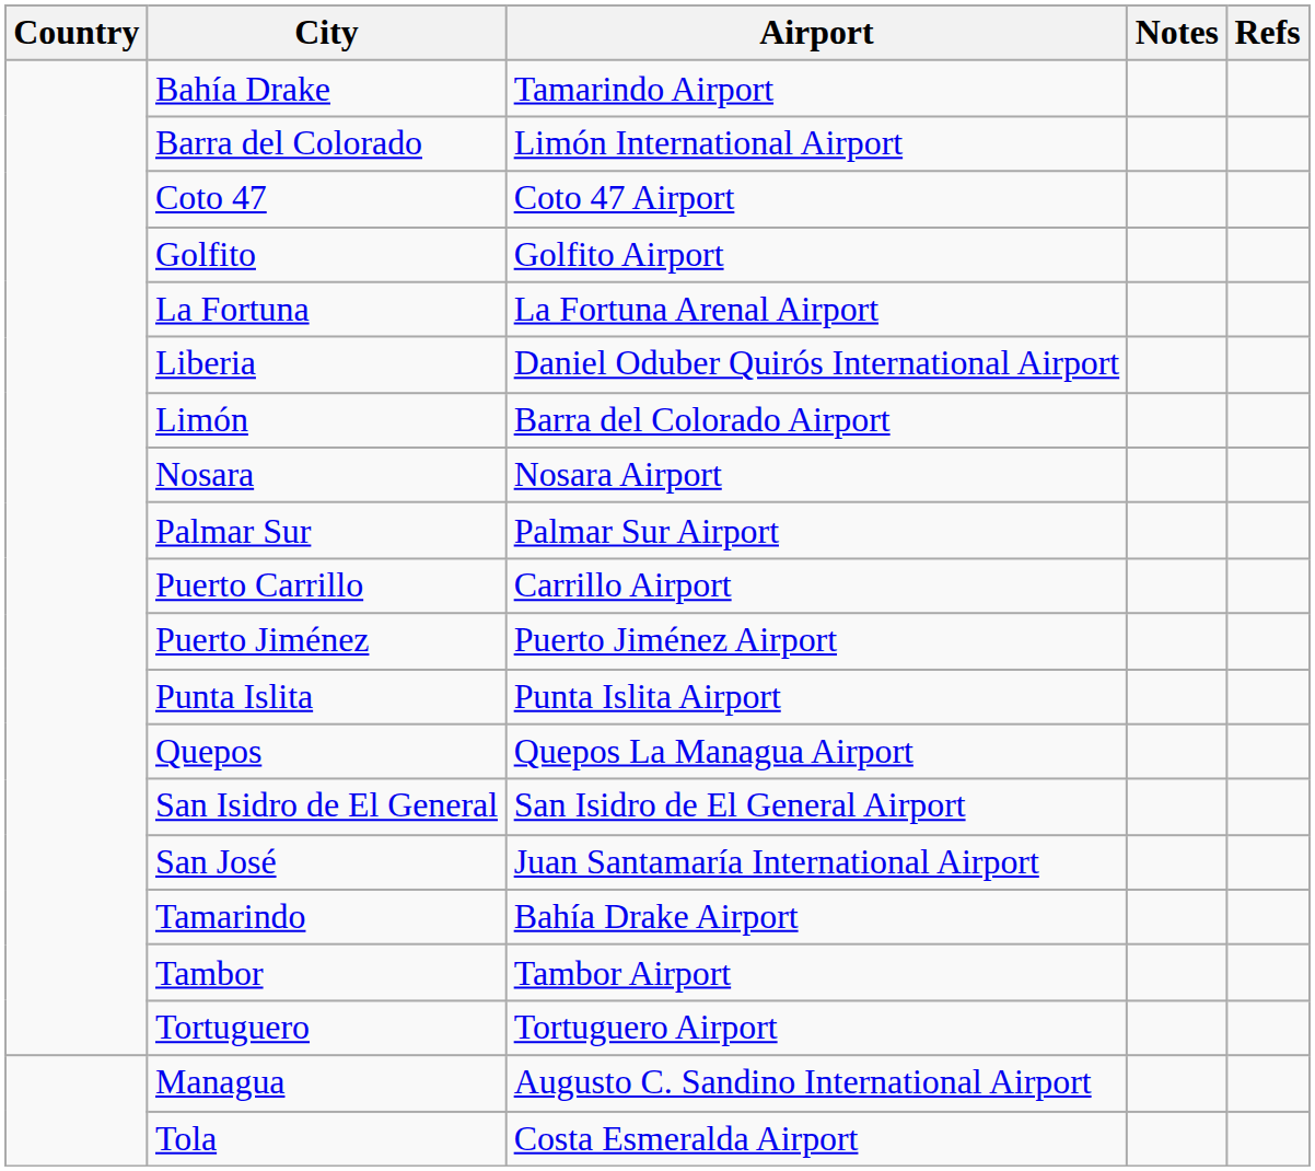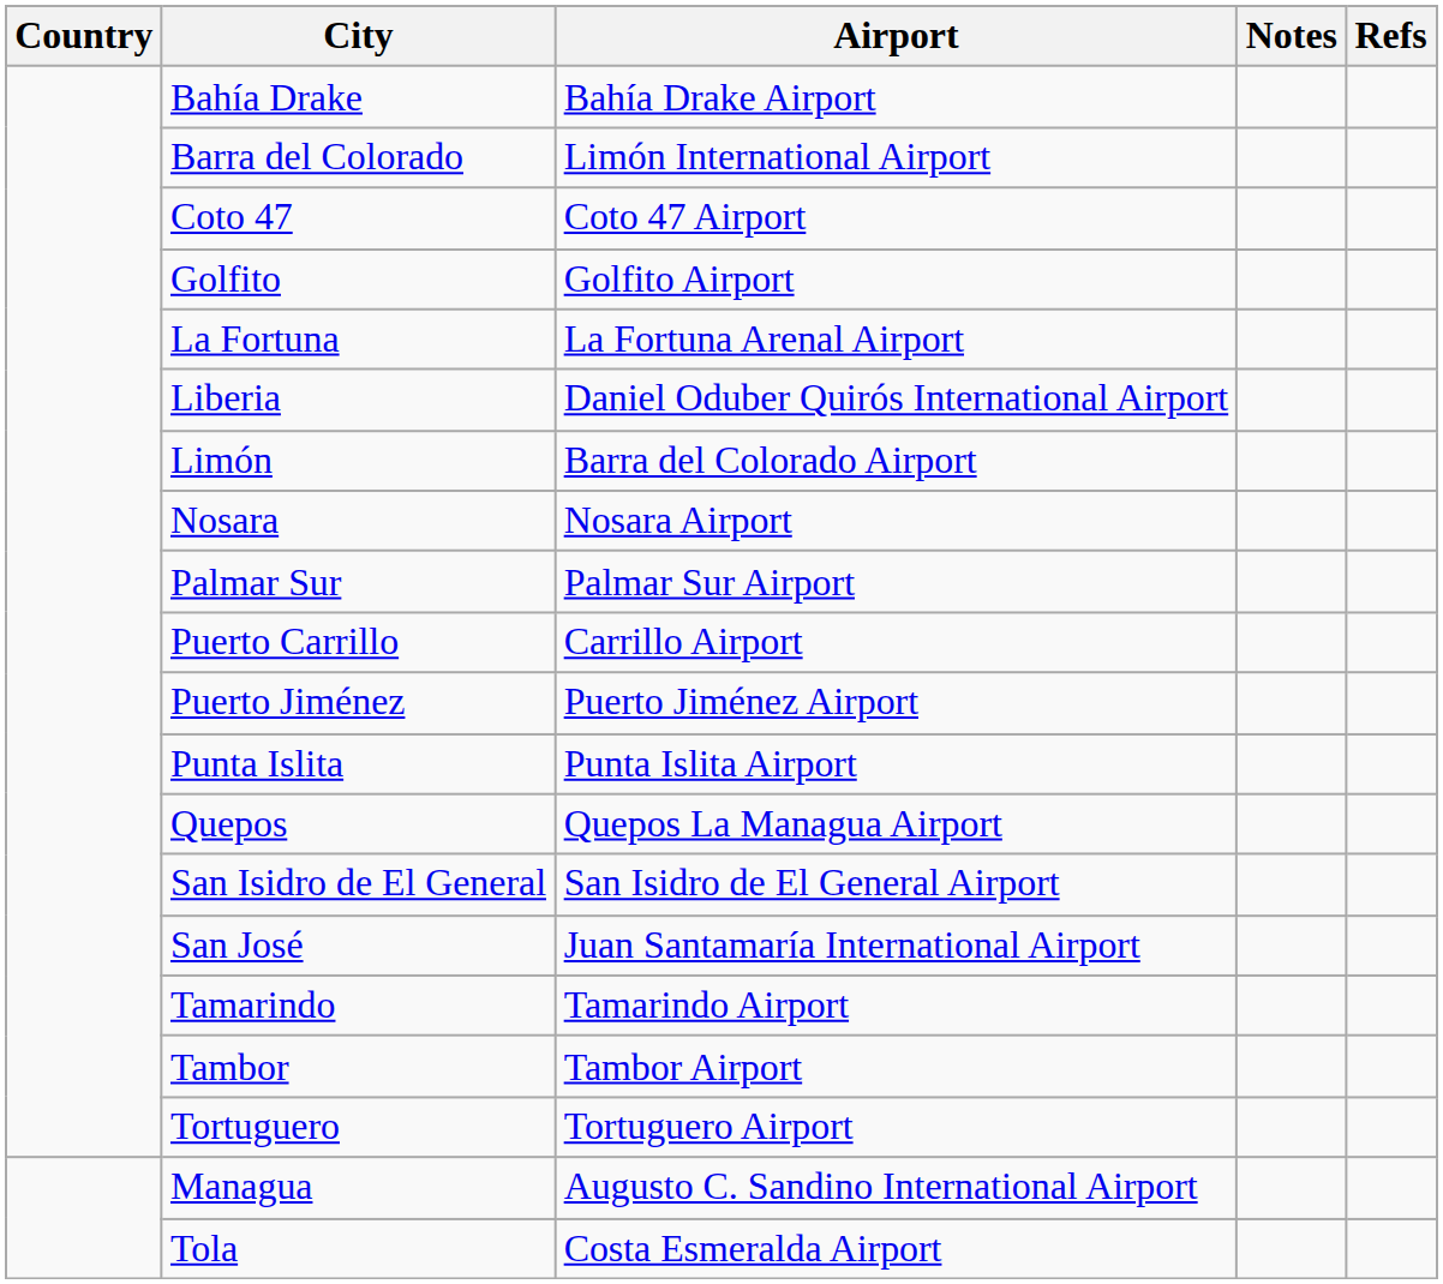Bahía Drake | Airport: Tamarindo Airport -> Bahía Drake Airport
Tamarindo | Airport: Bahía Drake Airport -> Tamarindo Airport
